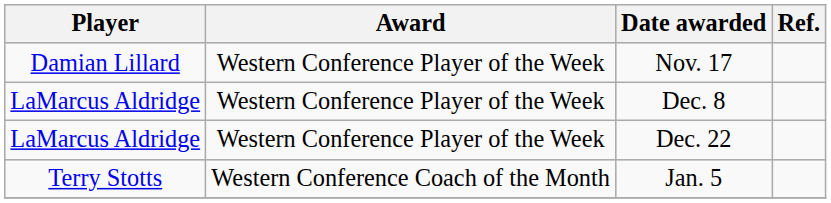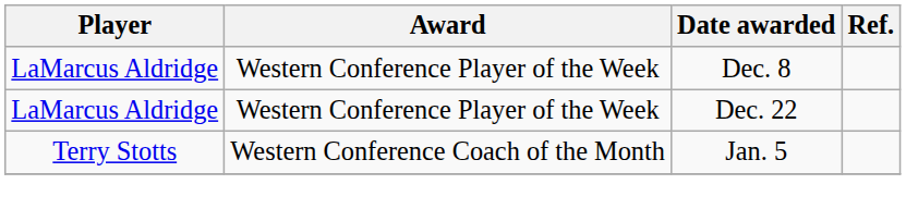- row: Damian Lillard | Western Conference Player of the Week | Nov. 17
